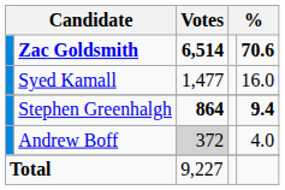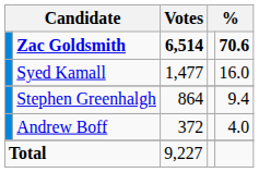Stephen Greenhalgh | Votes: bold -> normal
Stephen Greenhalgh | column 5: bold -> normal
Andrew Boff | Votes: lightgrey background -> no background
